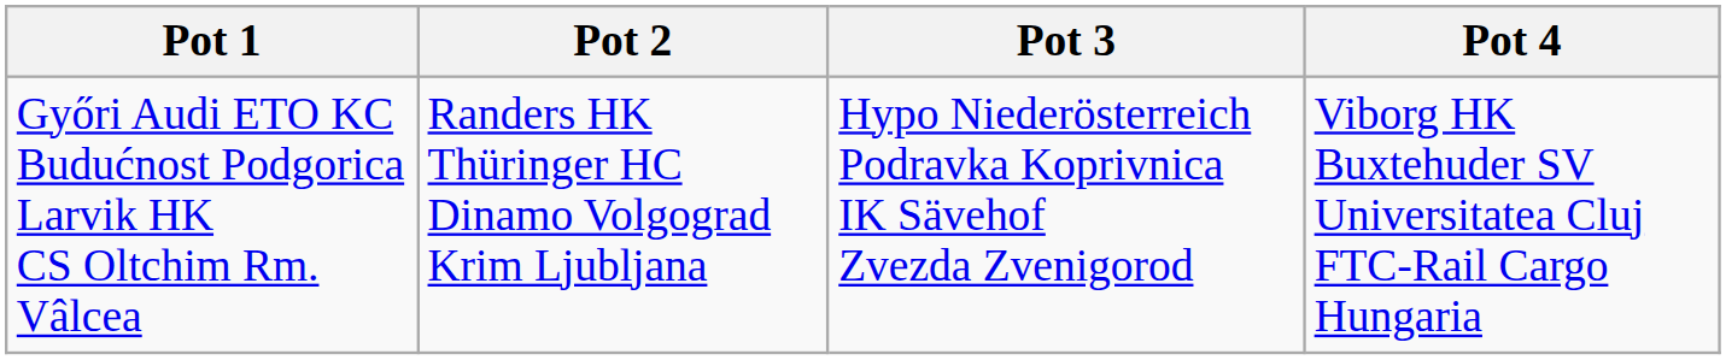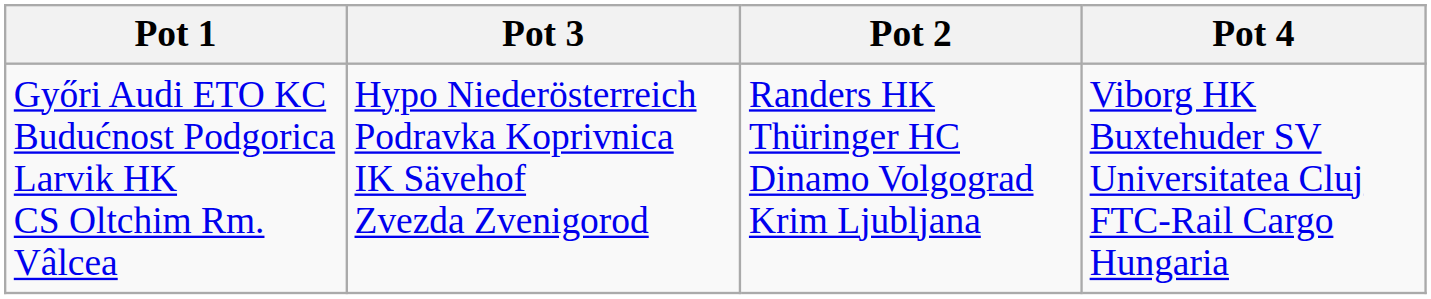columns swapped: Pot 2 <-> Pot 3
